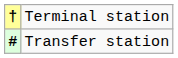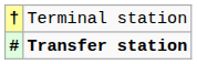# | column 2: normal -> bold
